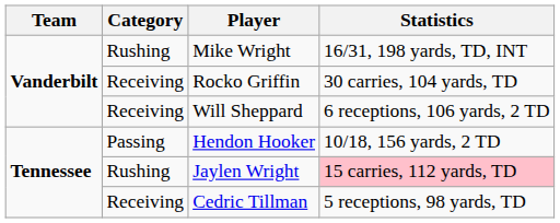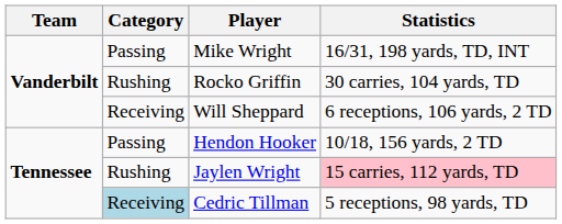Mike Wright | Category: Rushing -> Passing
Rocko Griffin | Category: Receiving -> Rushing
Cedric Tillman | Category: no background -> lightblue background
